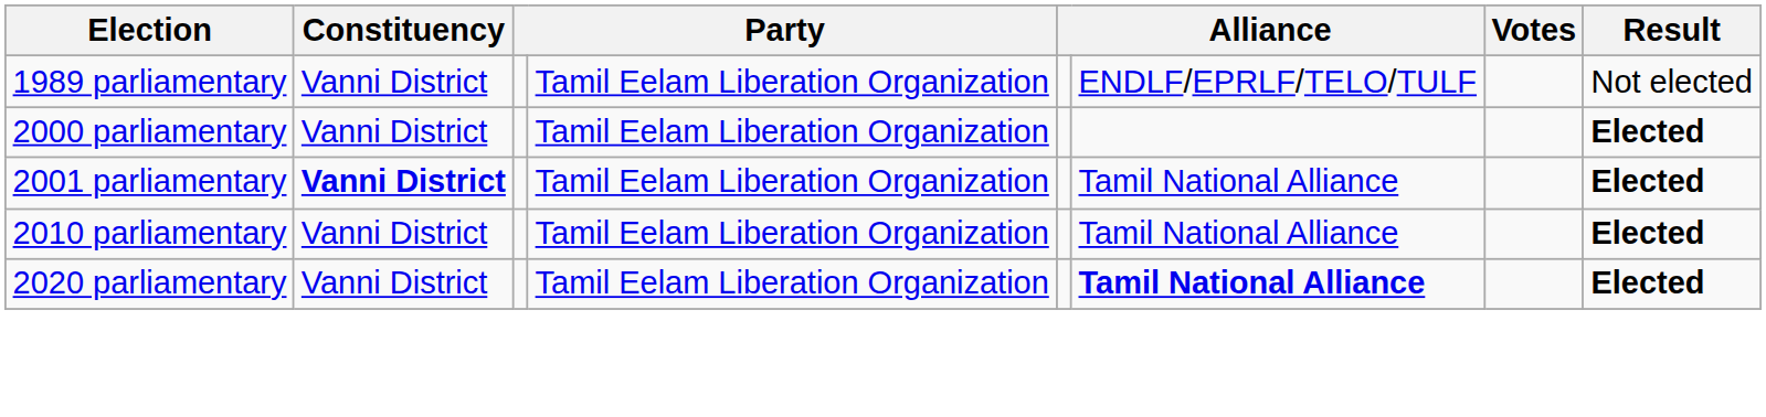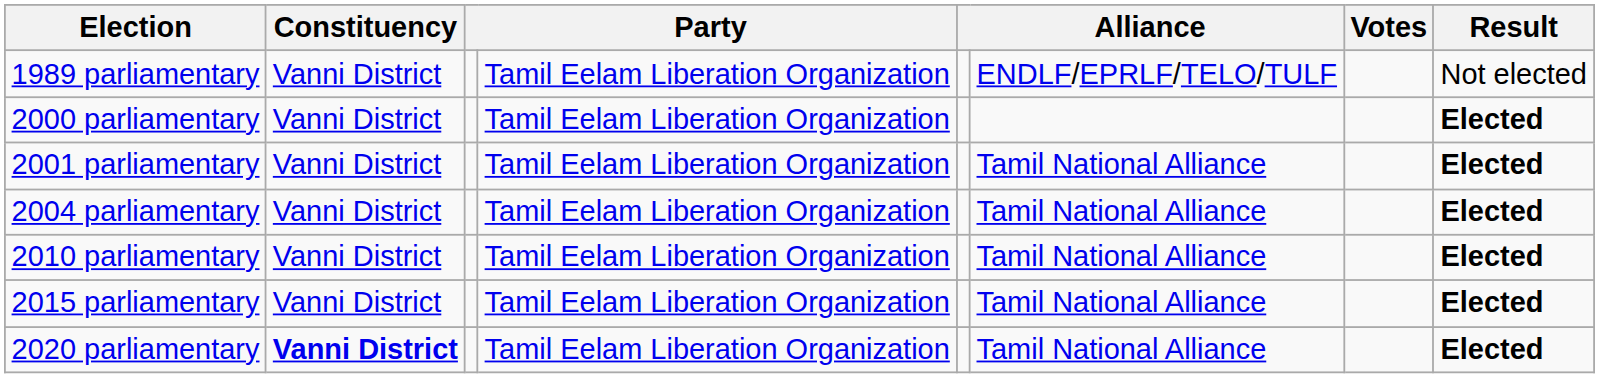2001 parliamentary | Constituency: bold -> normal
+ row: 2004 parliamentary | Vanni District | Tamil Eelam Liberation Organization | Tamil National Alliance | Elected
+ row: 2015 parliamentary | Vanni District | Tamil Eelam Liberation Organization | Tamil National Alliance | Elected
2020 parliamentary | Constituency: normal -> bold
2020 parliamentary | column 6: bold -> normal
